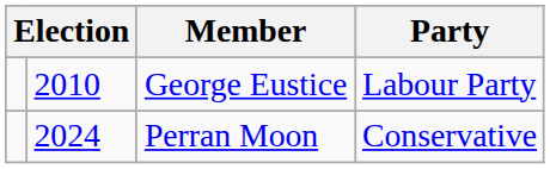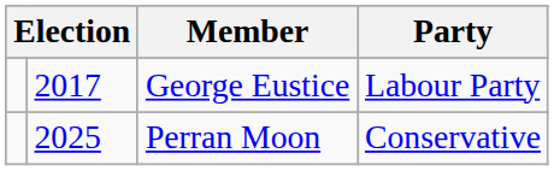George Eustice | column 2: 2010 -> 2017
Perran Moon | column 2: 2024 -> 2025
